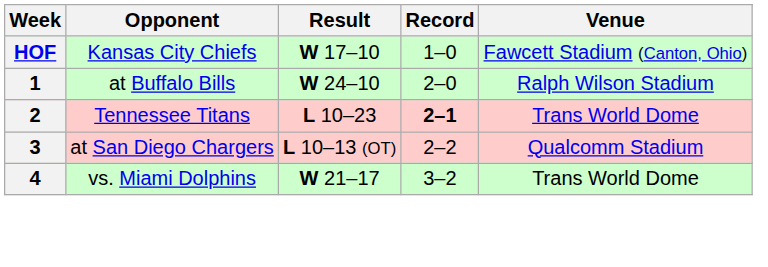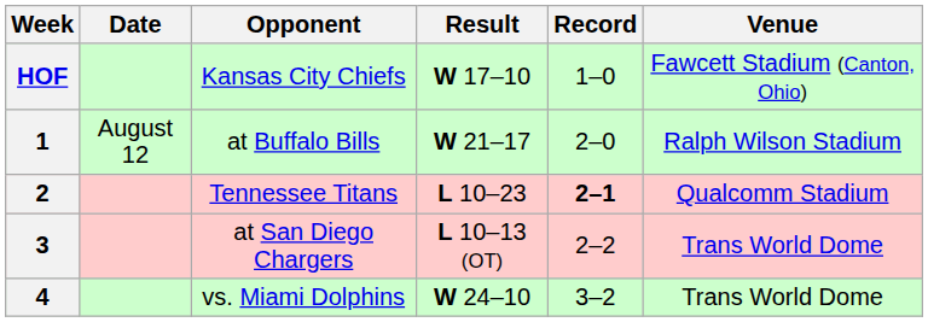+ column: Date | August 12
1 | Result: W 24–10 -> W 21–17
2 | Venue: Trans World Dome -> Qualcomm Stadium
3 | Venue: Qualcomm Stadium -> Trans World Dome
4 | Result: W 21–17 -> W 24–10
